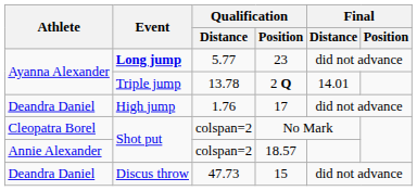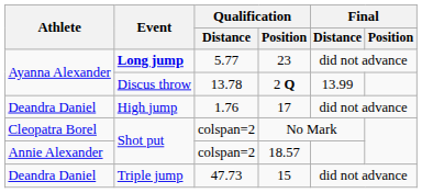2 Q | Event: Triple jump -> Discus throw
2 Q | Final / Distance: 14.01 -> 13.99
15 | Event: Discus throw -> Triple jump
